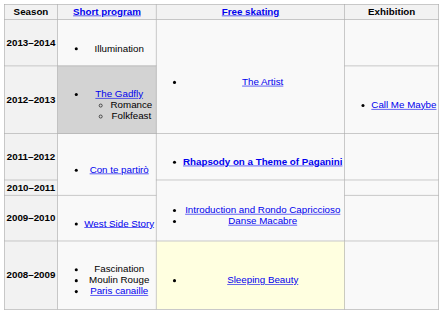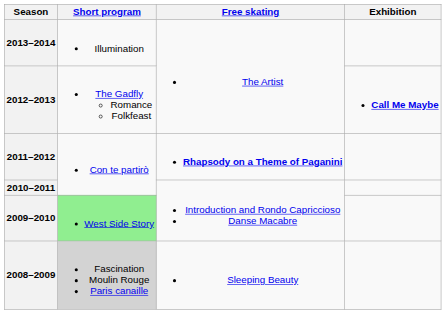2012–2013 | Short program: lightgrey background -> no background
2012–2013 | Exhibition: normal -> bold
2009–2010 | Short program: no background -> lightgreen background
2008–2009 | Short program: no background -> lightgrey background
2008–2009 | Free skating: lightyellow background -> no background
